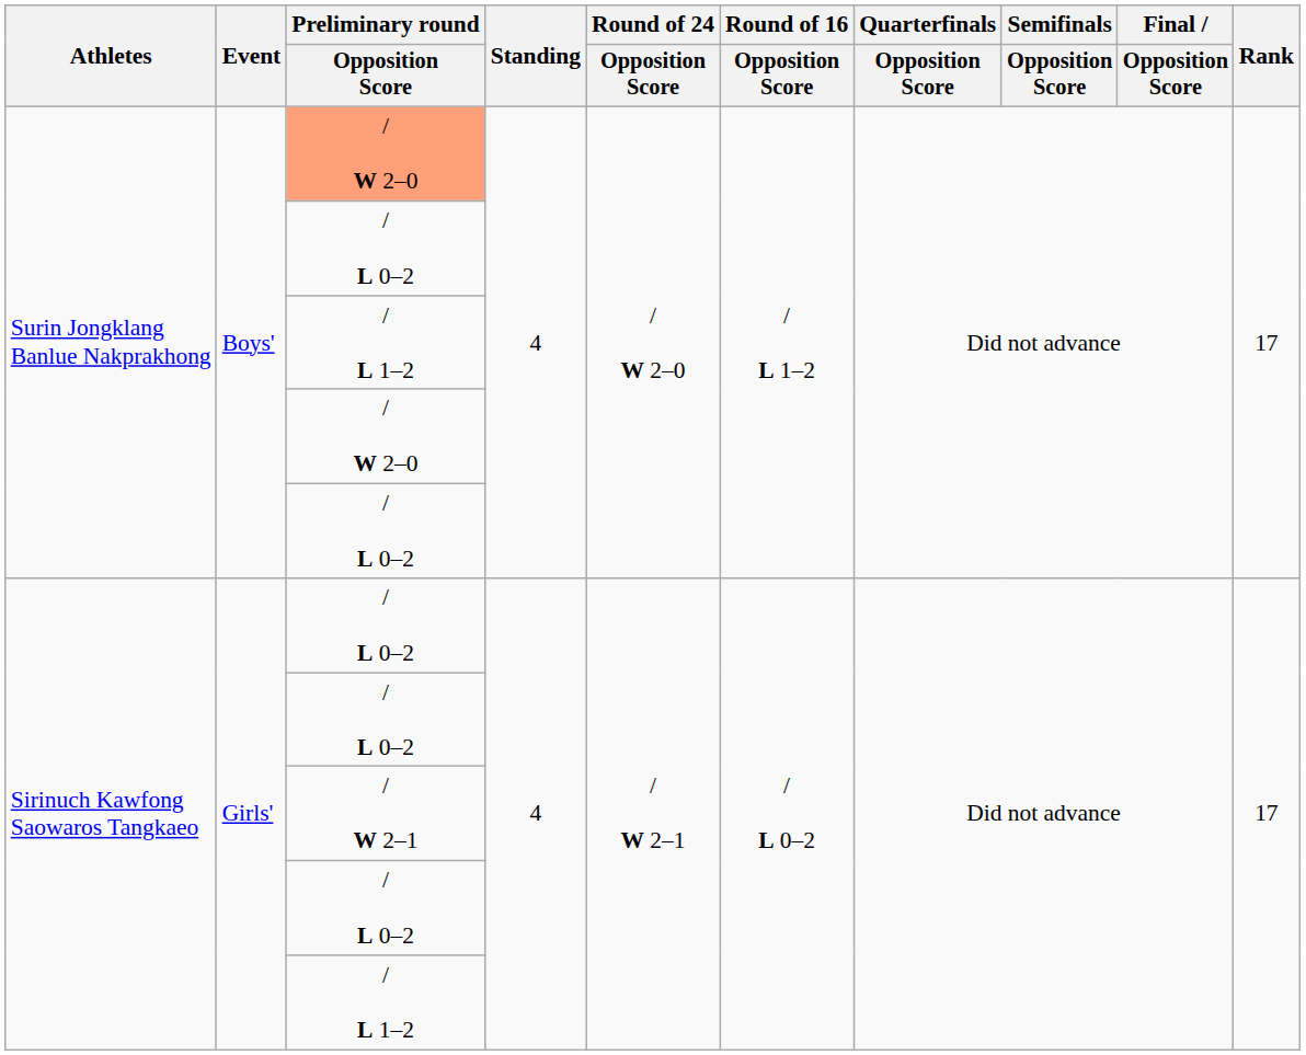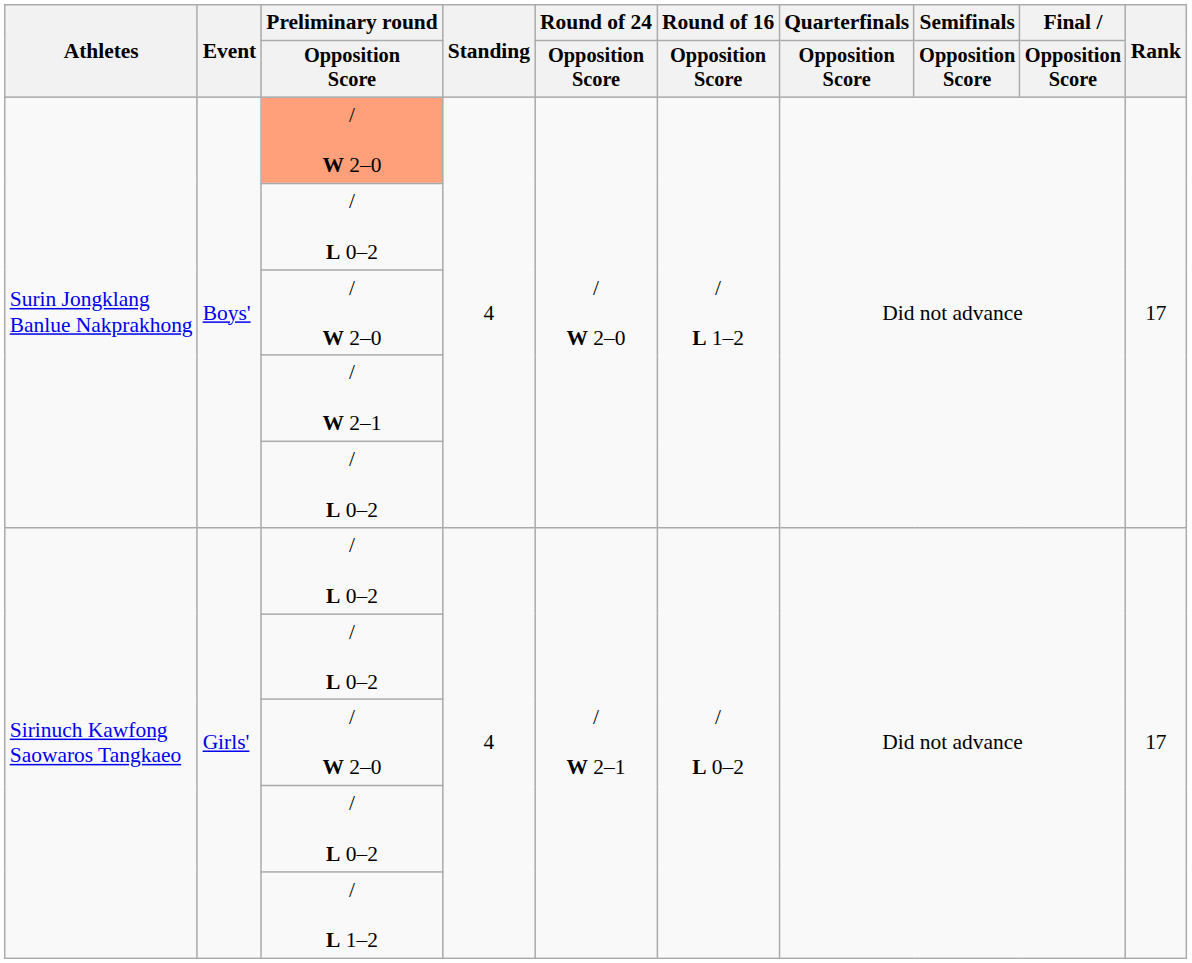row 5 | Preliminary round / Opposition Score: / L 1–2 -> / W 2–0
row 6 | Preliminary round / Opposition Score: / W 2–0 -> / W 2–1
row 10 | Preliminary round / Opposition Score: / W 2–1 -> / W 2–0
